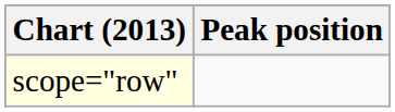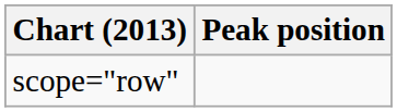scope="row" | Chart (2013): lightyellow background -> no background
